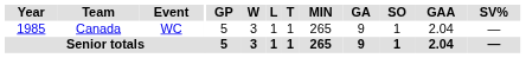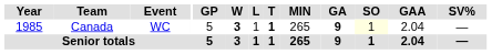Canada | W: normal -> bold
Canada | T: normal -> bold
Canada | GA: normal -> bold
Canada | SO: no background -> lightyellow background
